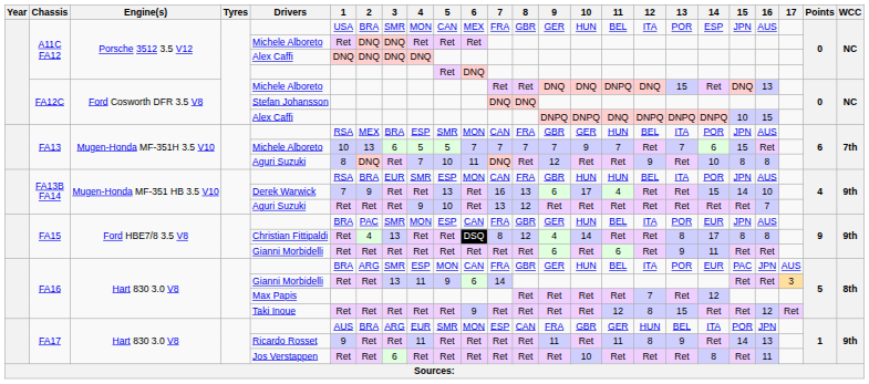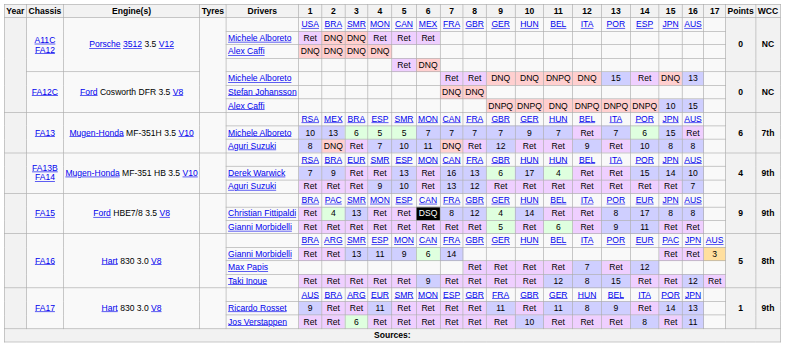row 17 | 9: 6 -> 5
row 22 | 8: CAN -> GBR
